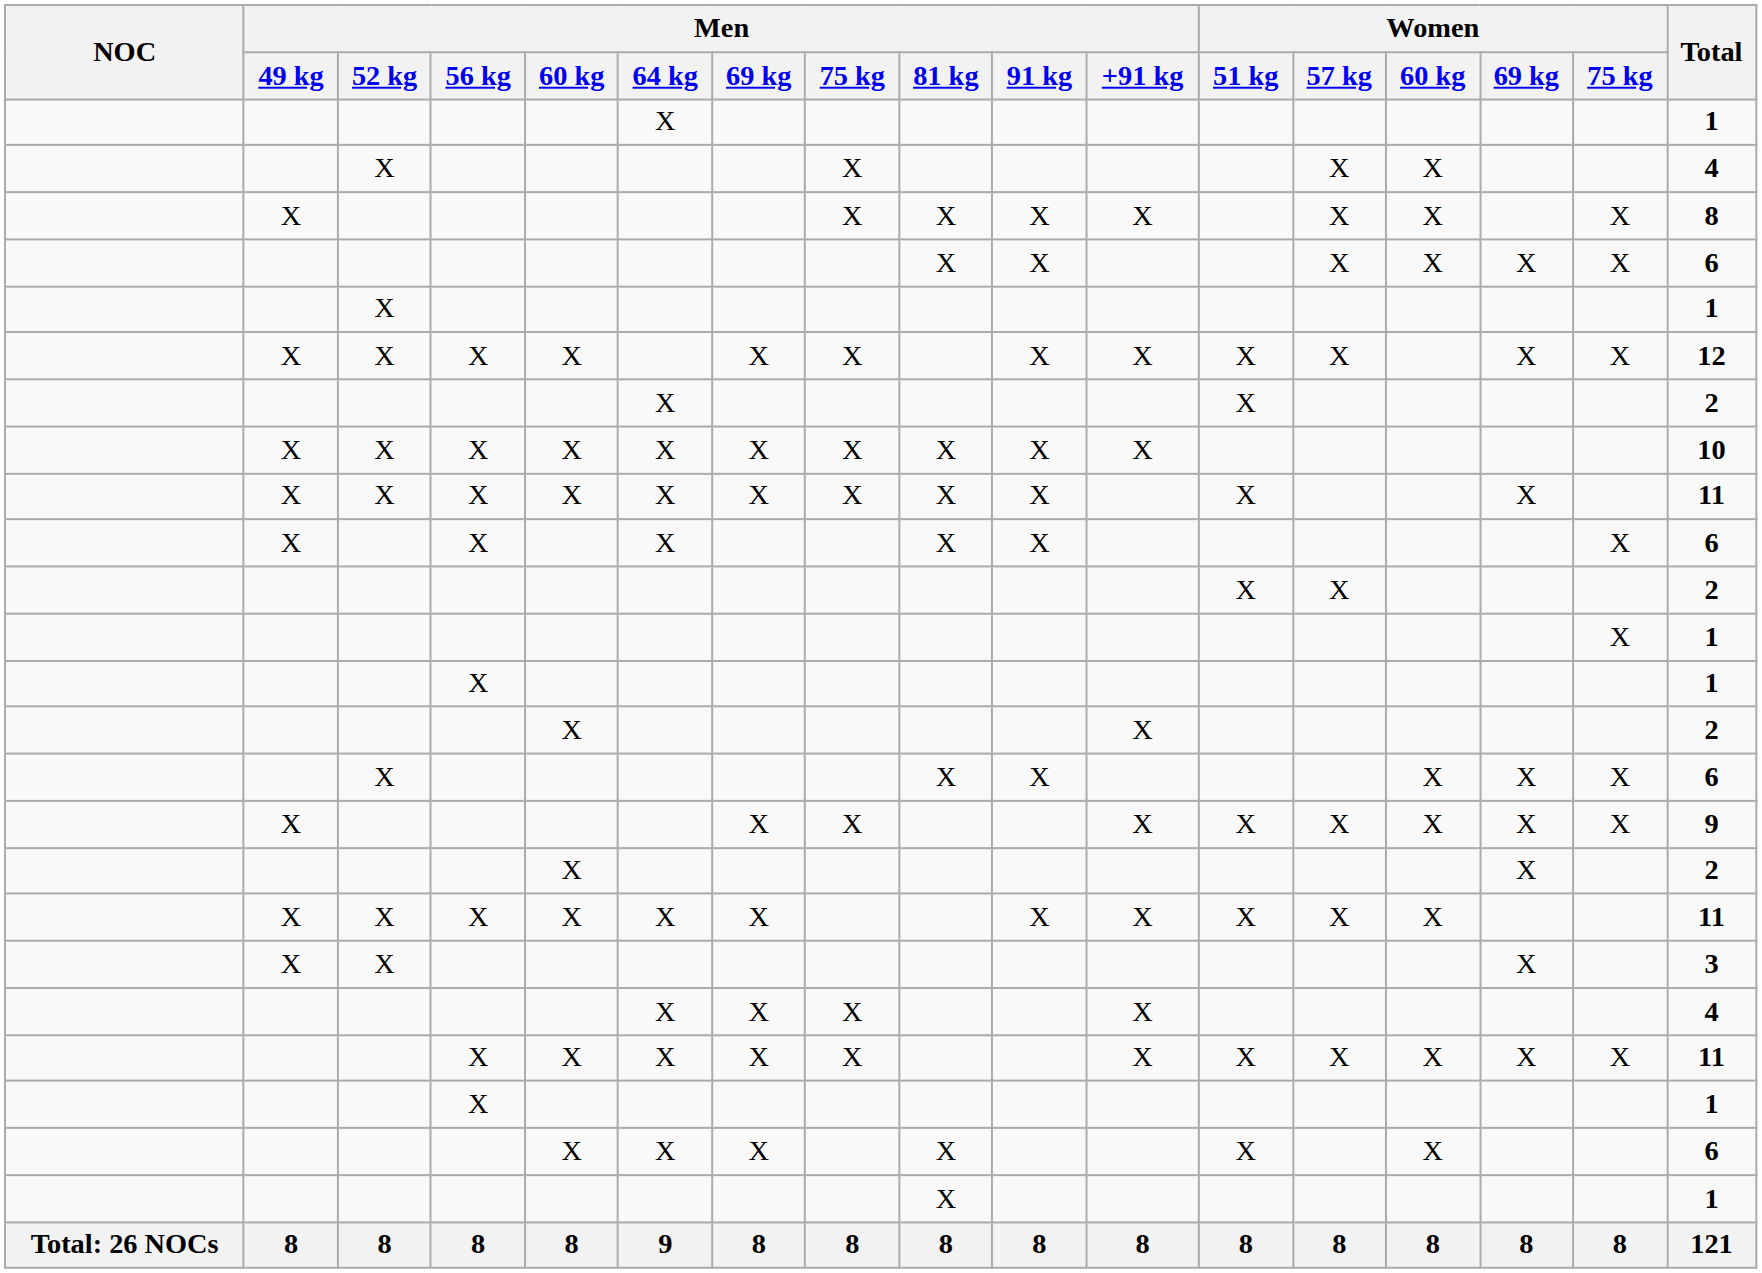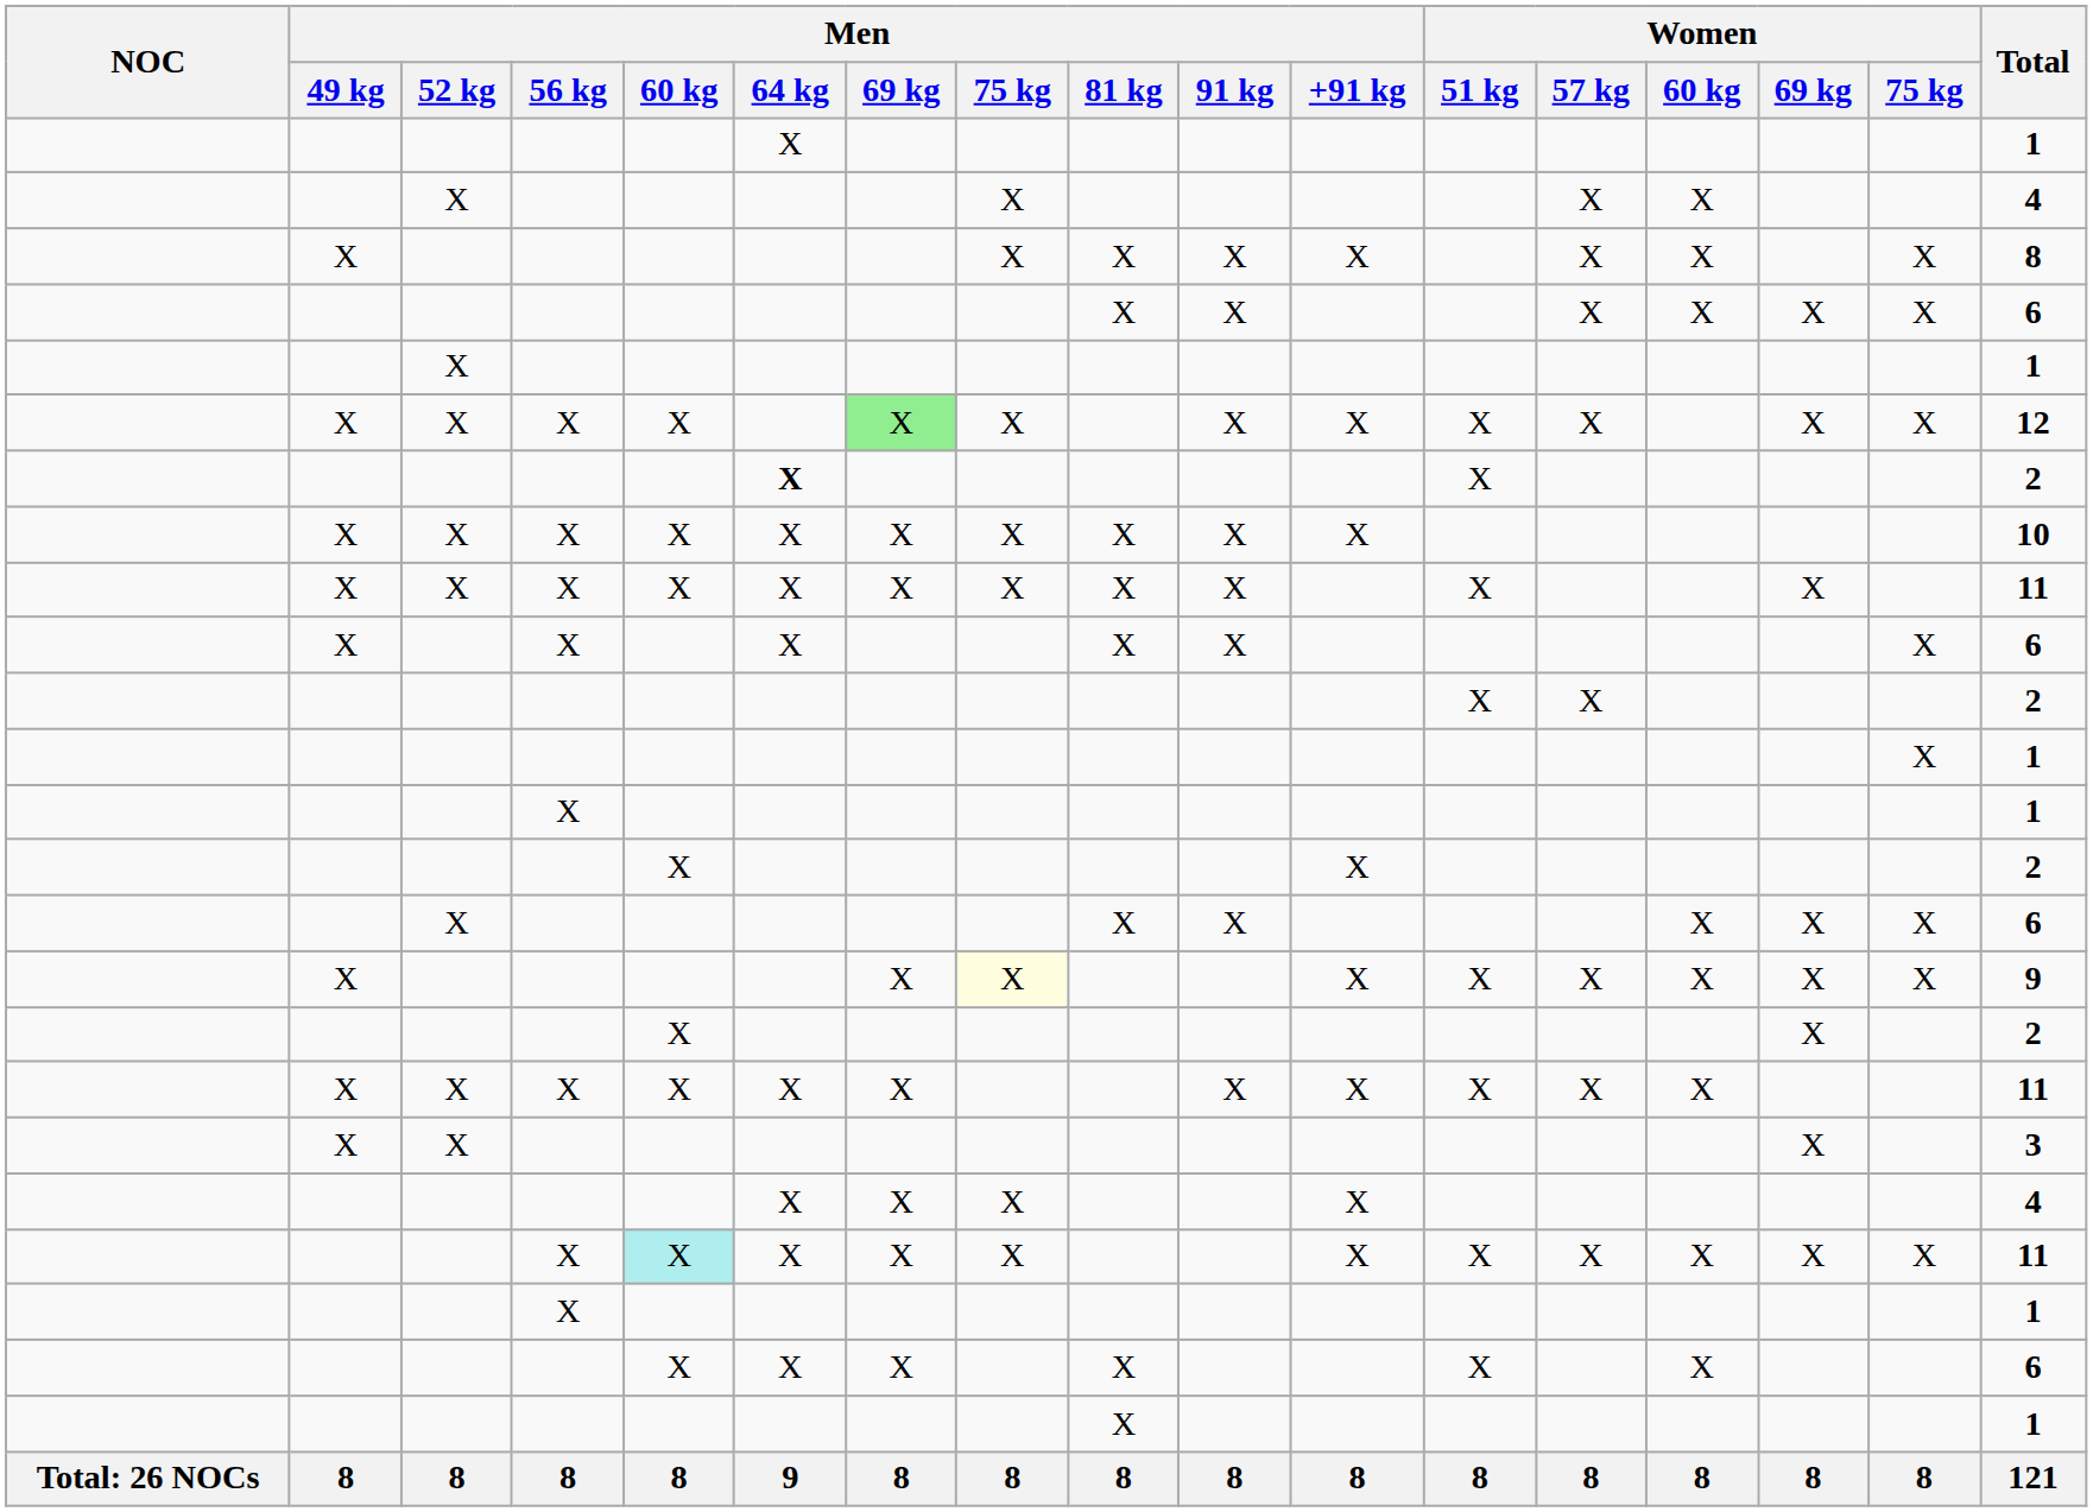row 8 | Men / 69 kg: no background -> lightgreen background
row 9 | Men / 64 kg: normal -> bold
row 18 | Men / 75 kg: no background -> lightyellow background
row 23 | Men / 60 kg: no background -> paleturquoise background
